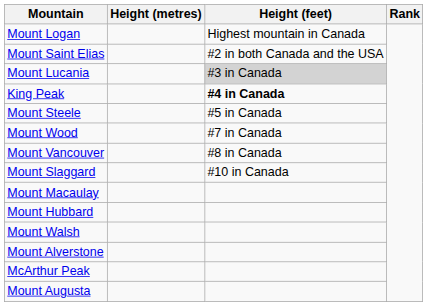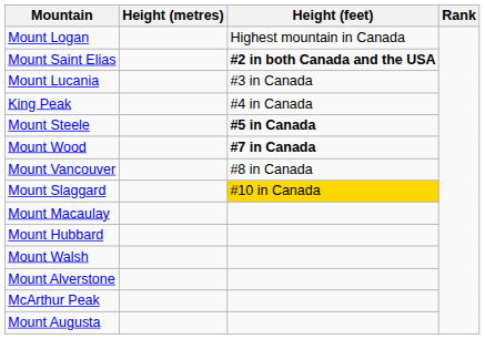Mount Saint Elias | Height (feet): normal -> bold
Mount Lucania | Height (feet): lightgrey background -> no background
King Peak | Height (feet): bold -> normal
Mount Steele | Height (feet): normal -> bold
Mount Wood | Height (feet): normal -> bold
Mount Slaggard | Height (feet): no background -> gold background
